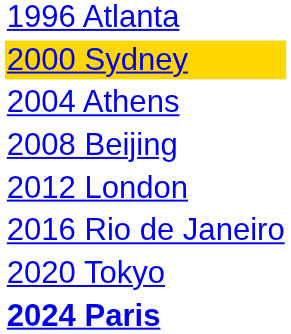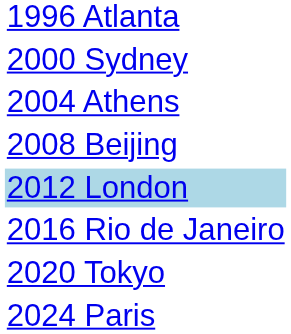2000 Sydney | column 1: gold background -> no background
2012 London | column 1: no background -> lightblue background
2024 Paris | column 1: bold -> normal
